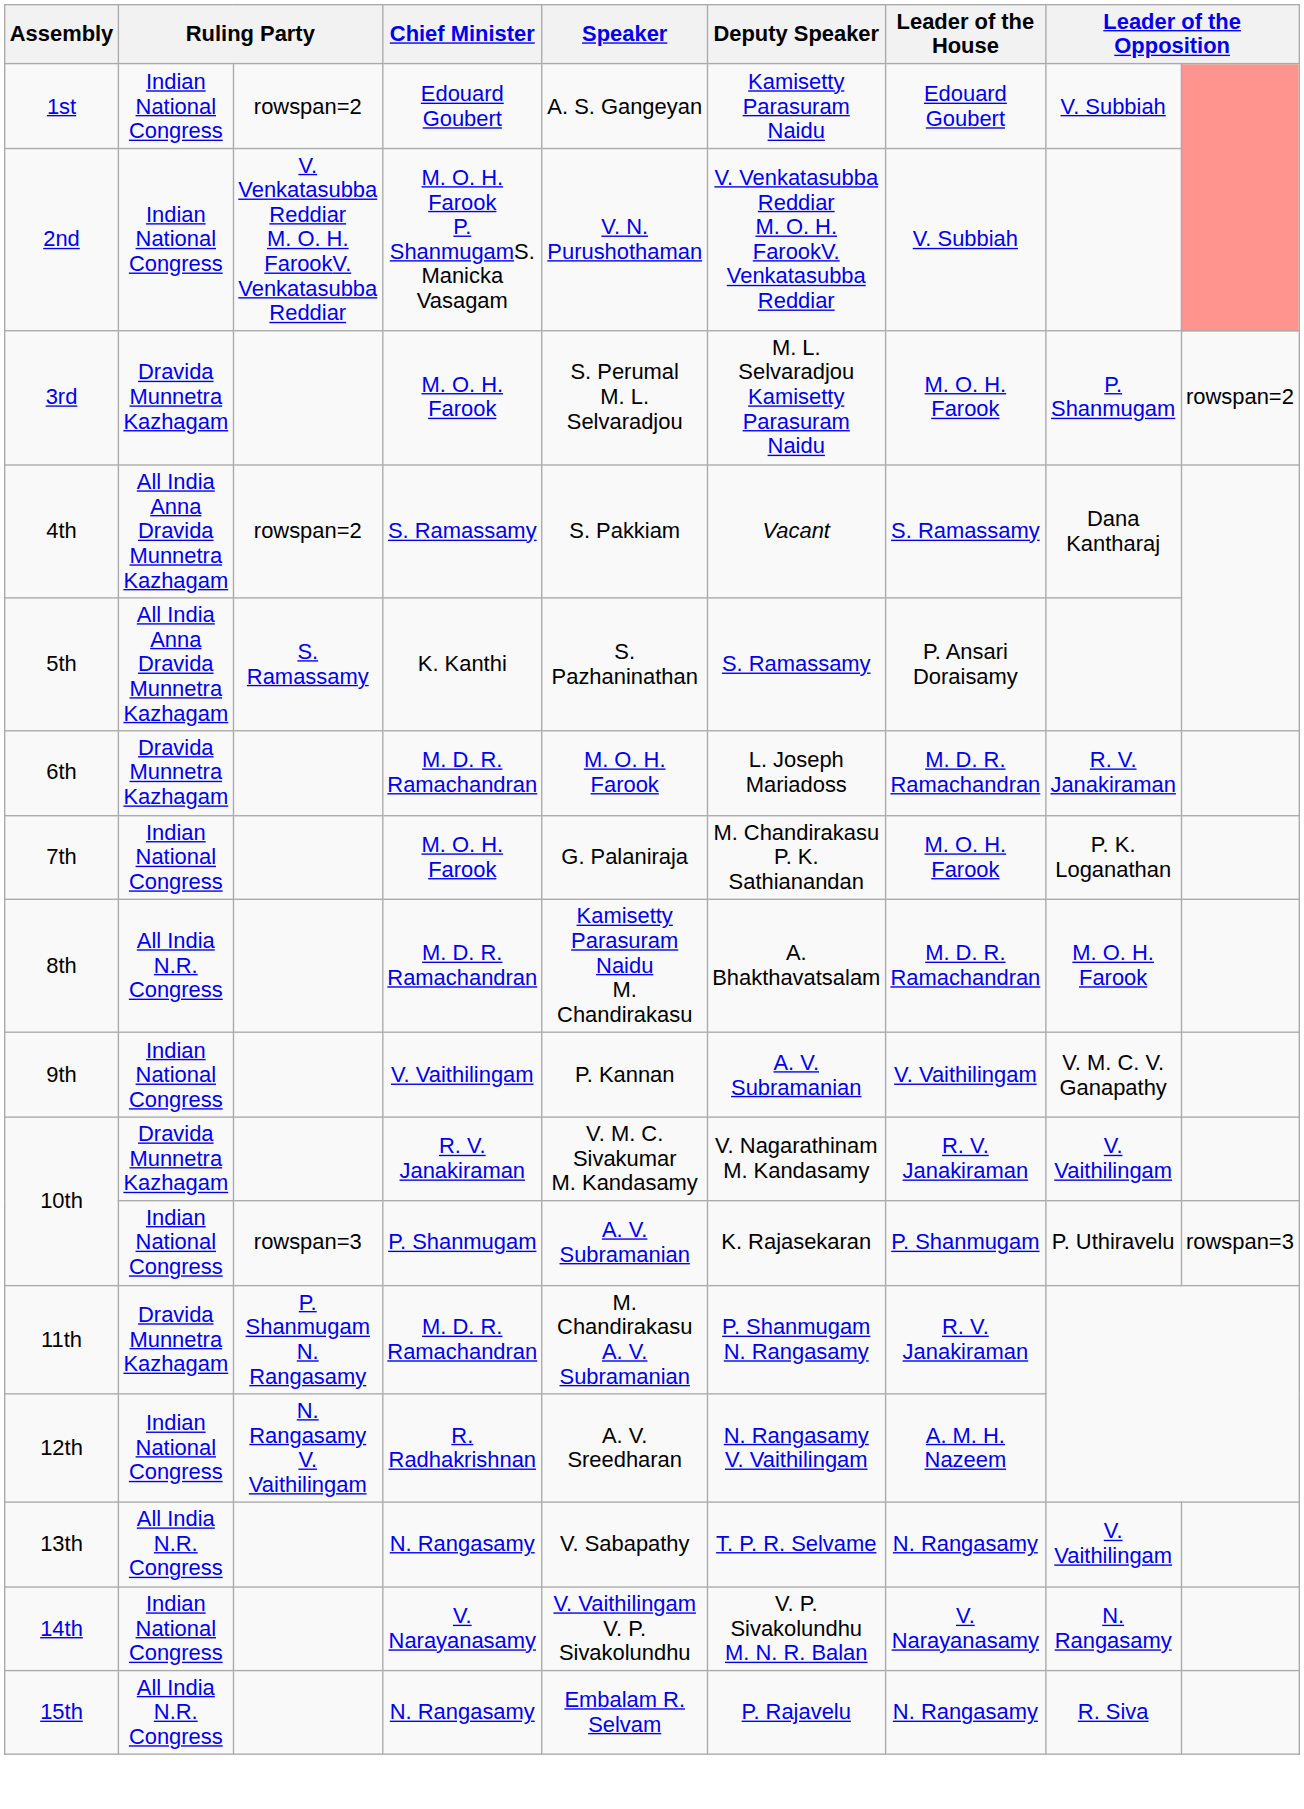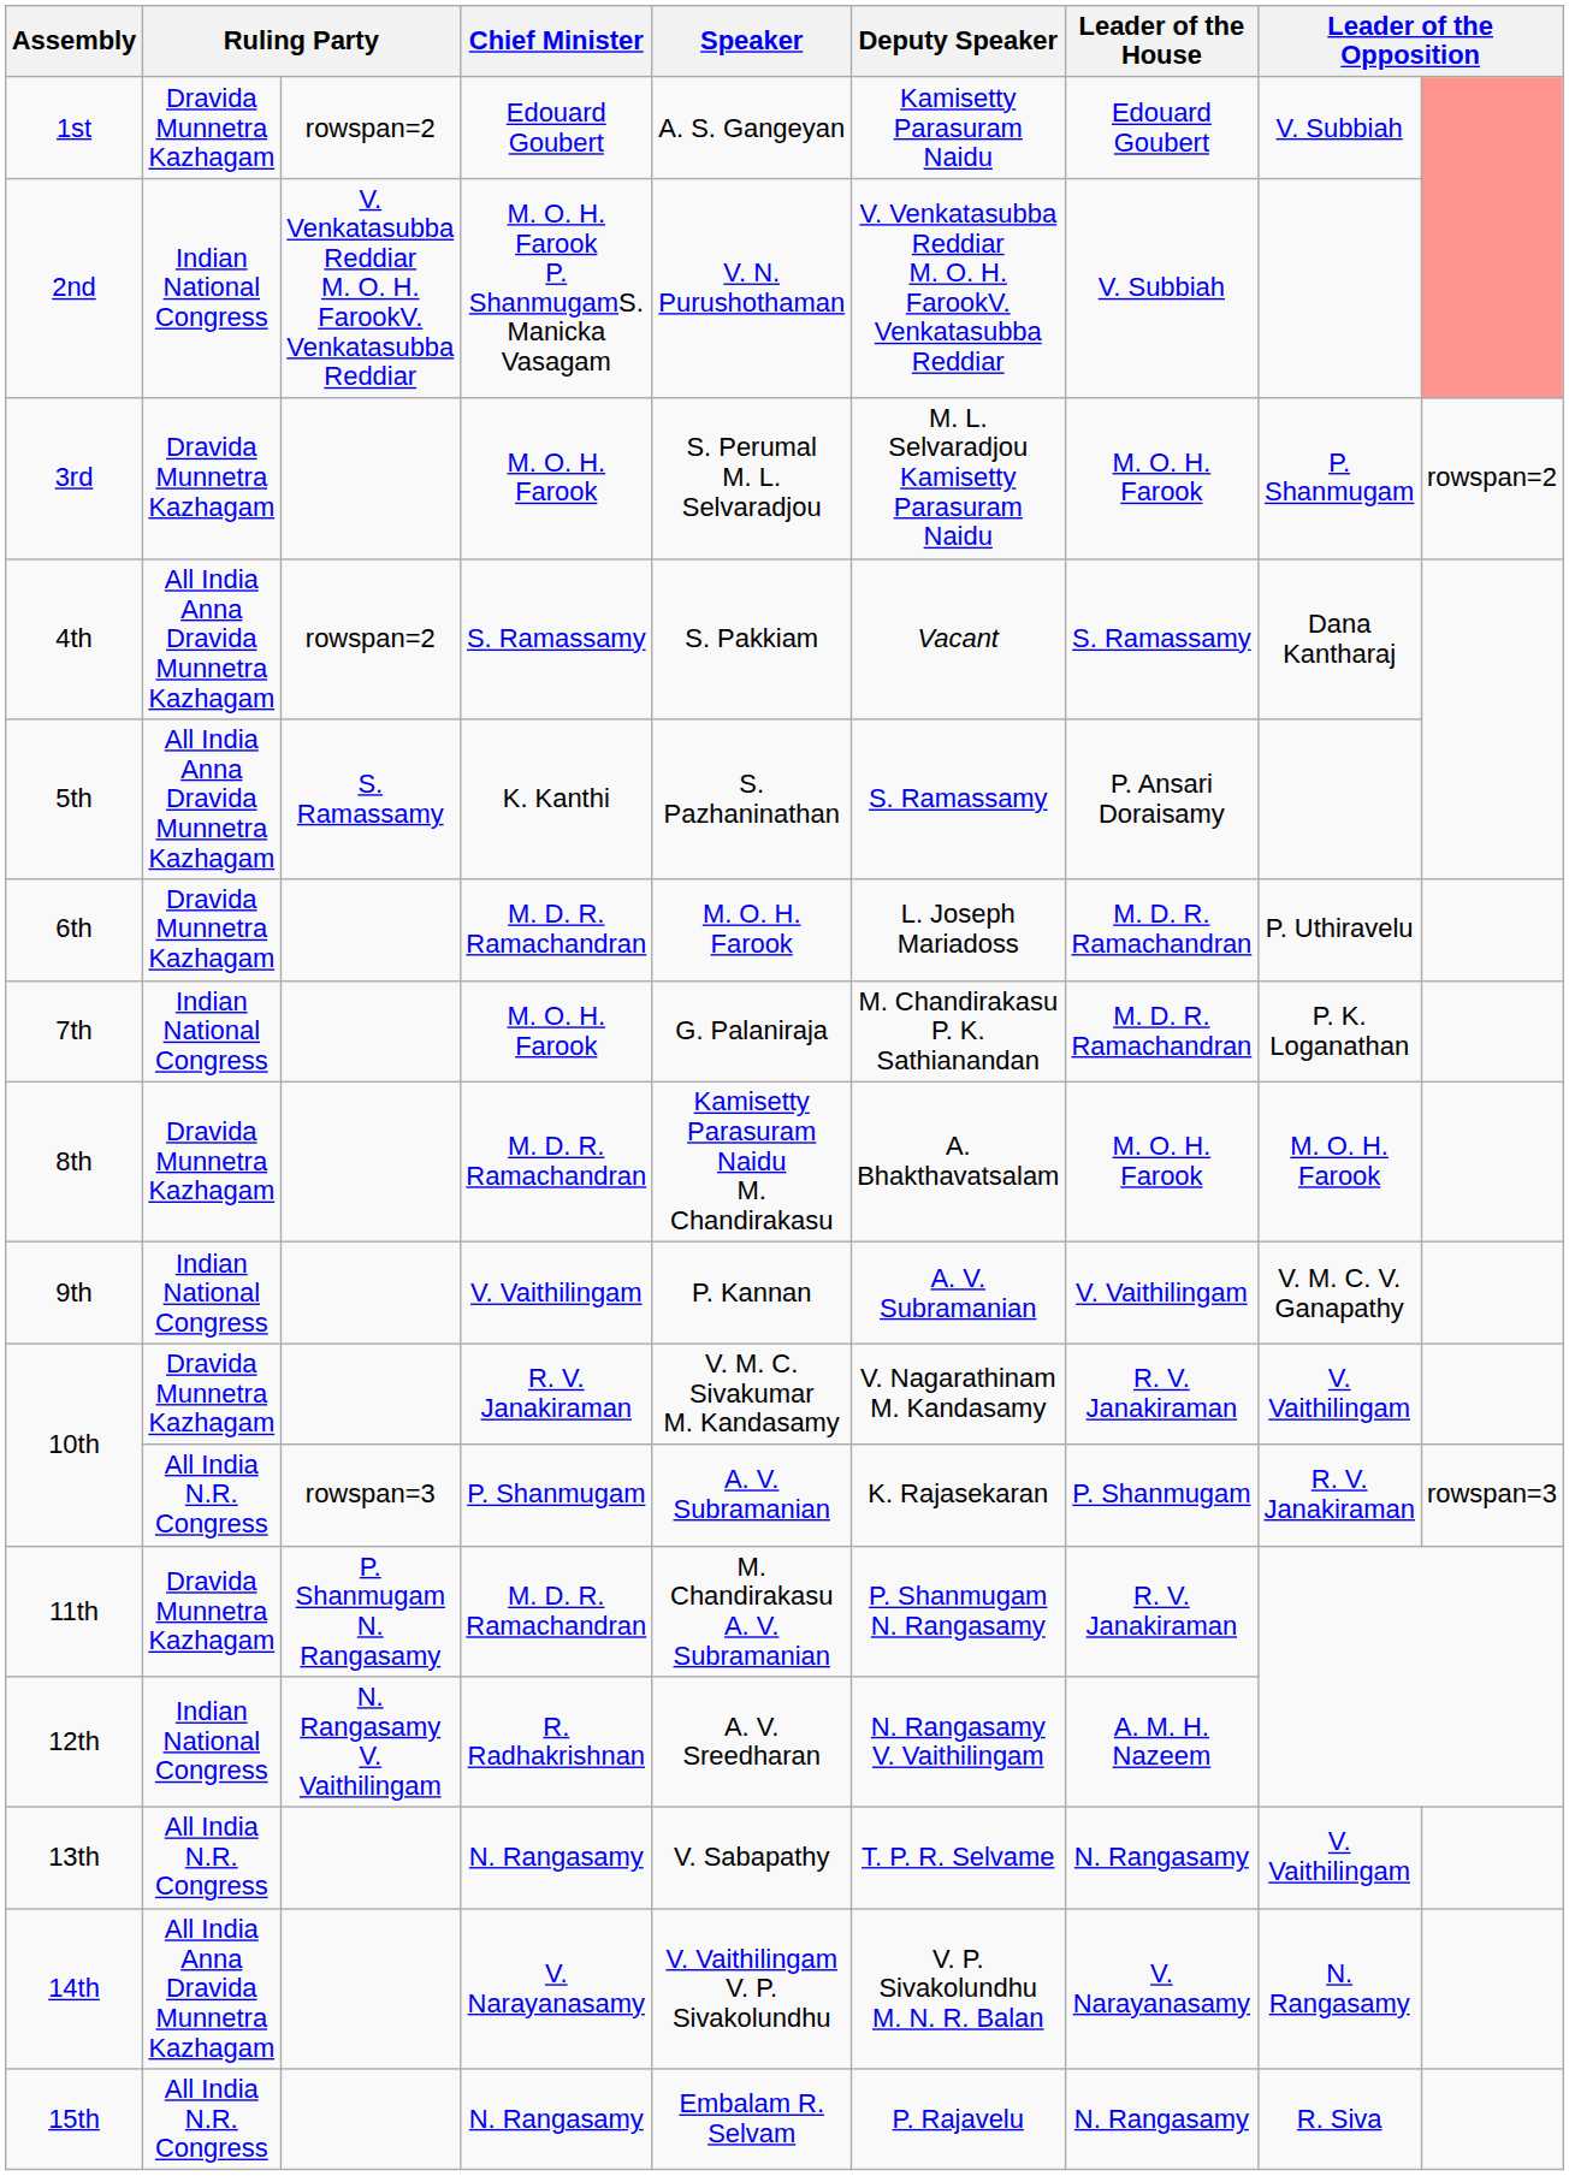1st | column 2: Indian National Congress -> Dravida Munnetra Kazhagam
6th | column 8: R. V. Janakiraman -> P. Uthiravelu
7th | Leader of the House: M. O. H. Farook -> M. D. R. Ramachandran
8th | column 2: All India N.R. Congress -> Dravida Munnetra Kazhagam
8th | Leader of the House: M. D. R. Ramachandran -> M. O. H. Farook
10th / P. Shanmugam | column 2: Indian National Congress -> All India N.R. Congress
10th / P. Shanmugam | column 8: P. Uthiravelu -> R. V. Janakiraman
14th | column 2: Indian National Congress -> All India Anna Dravida Munnetra Kazhagam
